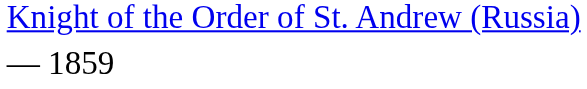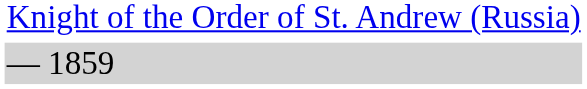row 2 | column 1: no background -> lightgrey background
